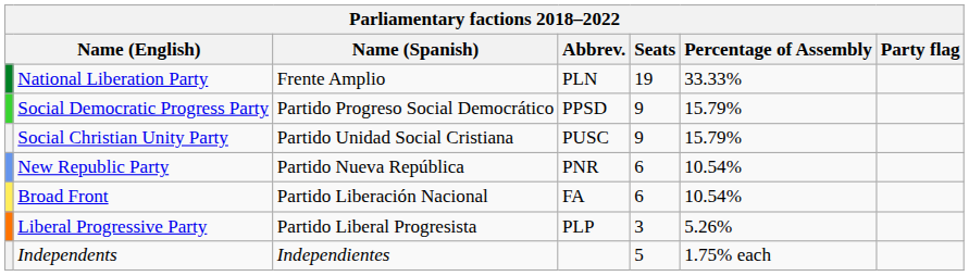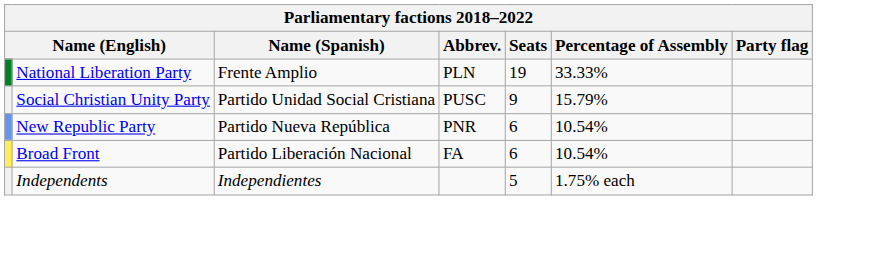- row: Social Democratic Progress Party | Partido Progreso Social Democrático | PPSD | 9 | 15.79%
- row: Liberal Progressive Party | Partido Liberal Progresista | PLP | 3 | 5.26%
